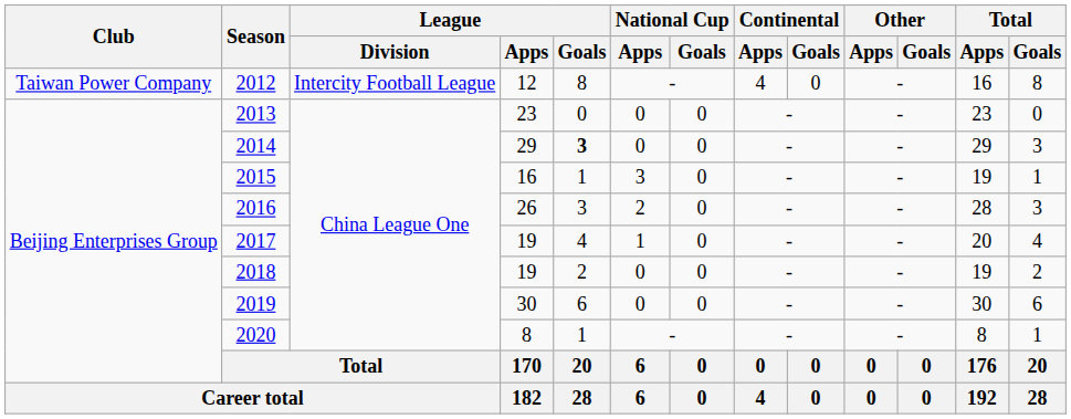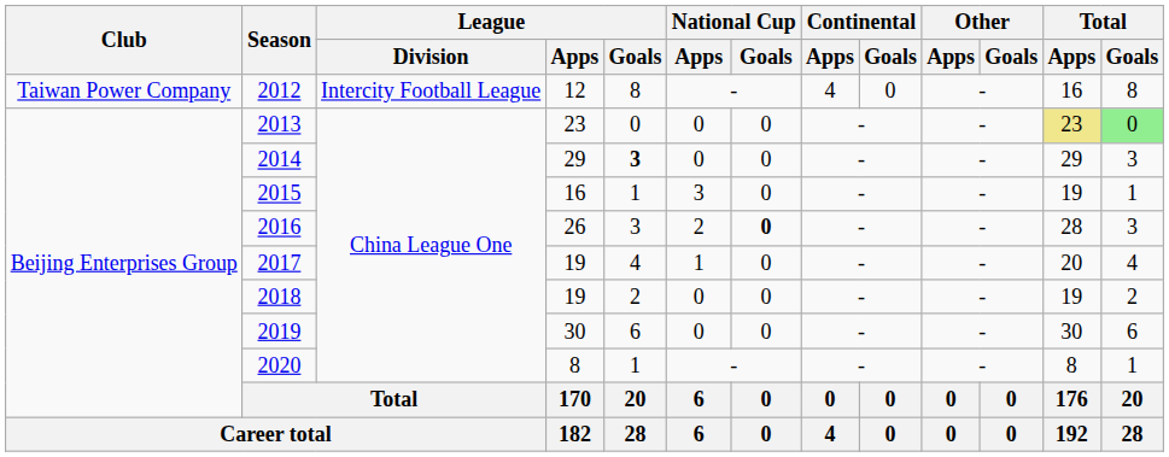2013 | Total / Apps: no background -> khaki background
2013 | Total / Goals: no background -> lightgreen background
2016 | National Cup / Goals: normal -> bold
